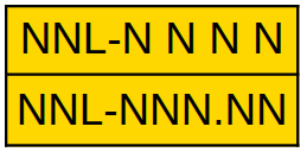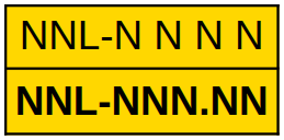row 2 | column 1: normal -> bold
